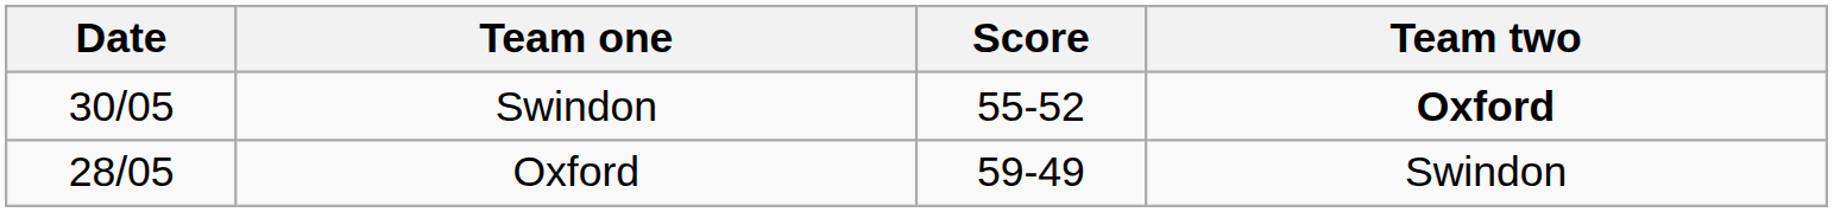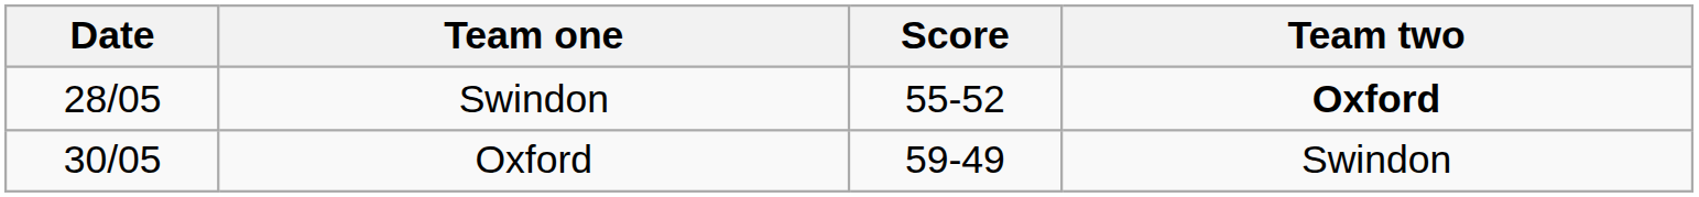row 2 | Date: 30/05 -> 28/05
row 3 | Date: 28/05 -> 30/05
